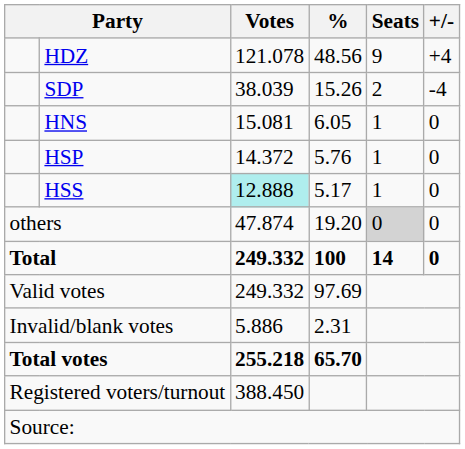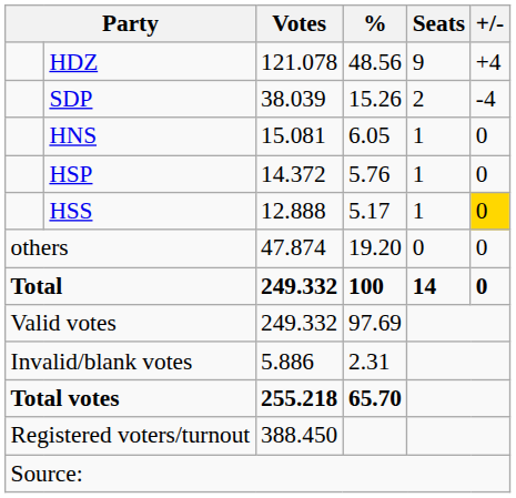HSS | Votes: paleturquoise background -> no background
HSS | +/-: no background -> gold background
others | Seats: lightgrey background -> no background
